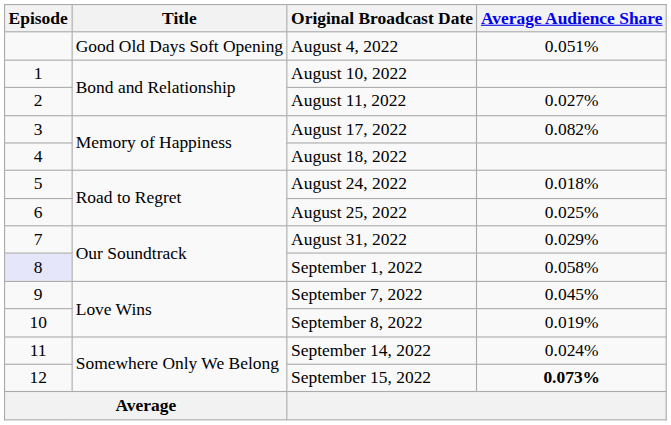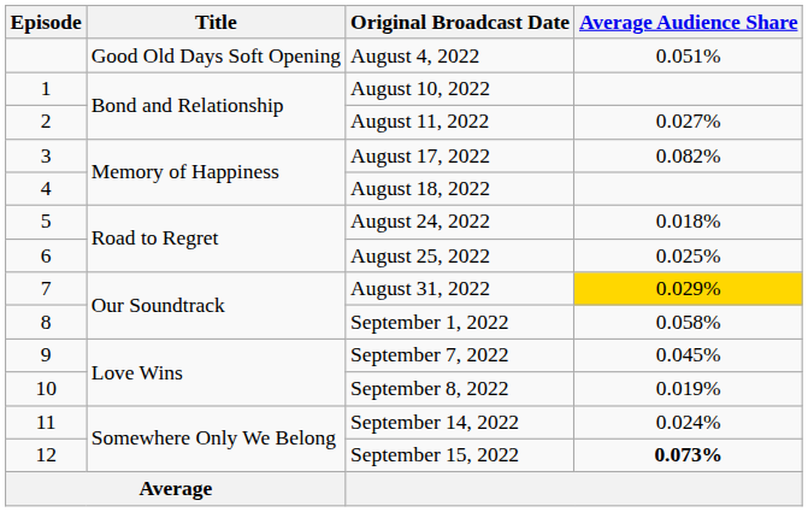August 31, 2022 | Average Audience Share: no background -> gold background
September 1, 2022 | Episode: lavender background -> no background
